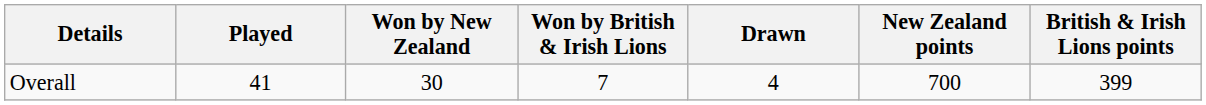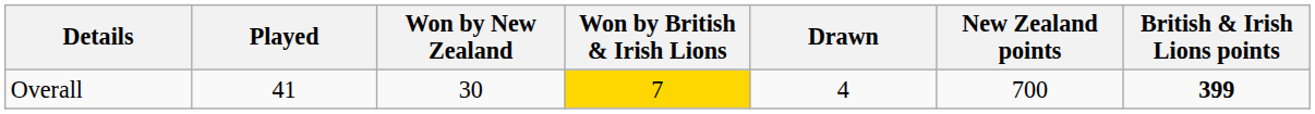row 2 | Won by British & Irish Lions: no background -> gold background
row 2 | British & Irish Lions points: normal -> bold
